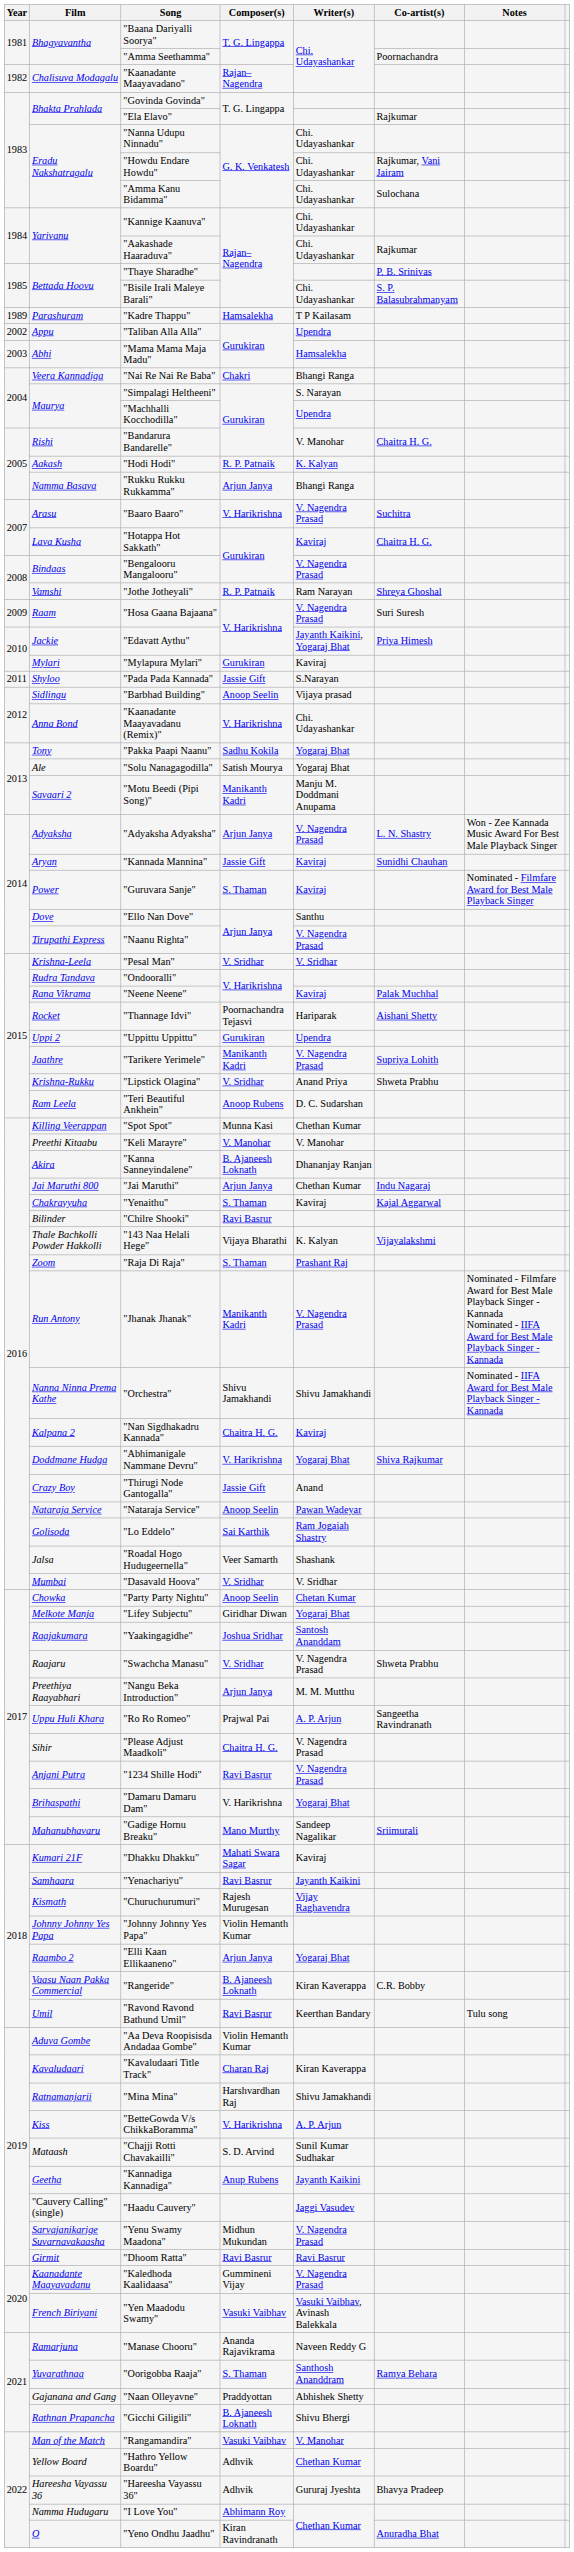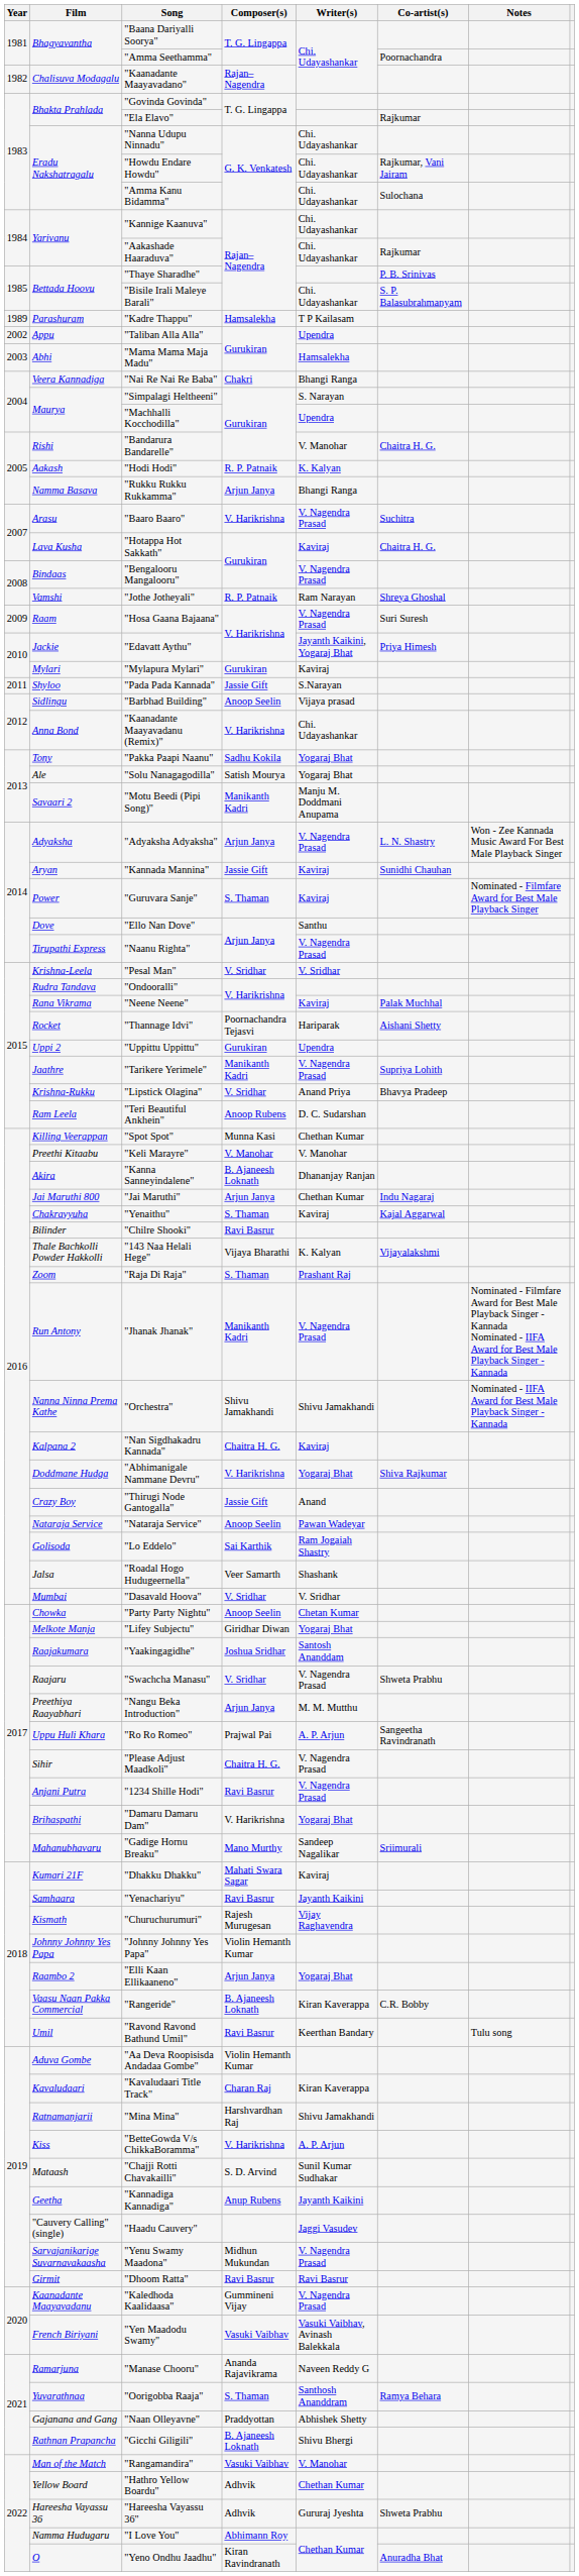"Lipstick Olagina" | Co-artist(s): Shweta Prabhu -> Bhavya Pradeep
"Hareesha Vayassu 36" | Co-artist(s): Bhavya Pradeep -> Shweta Prabhu
